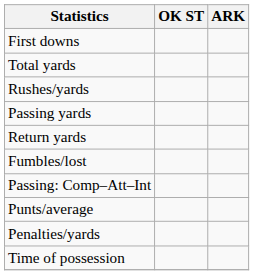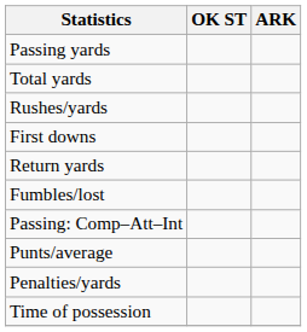rows swapped: First downs <-> Passing yards
